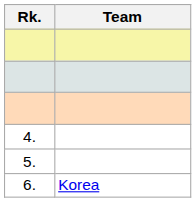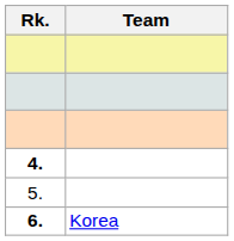row 5 | Rk.: normal -> bold
row 7 | Rk.: normal -> bold
